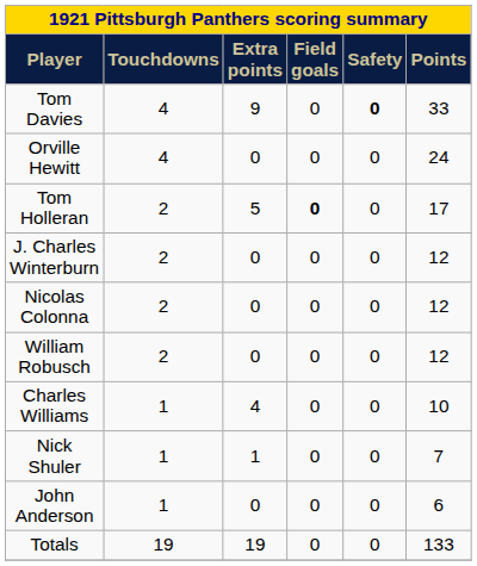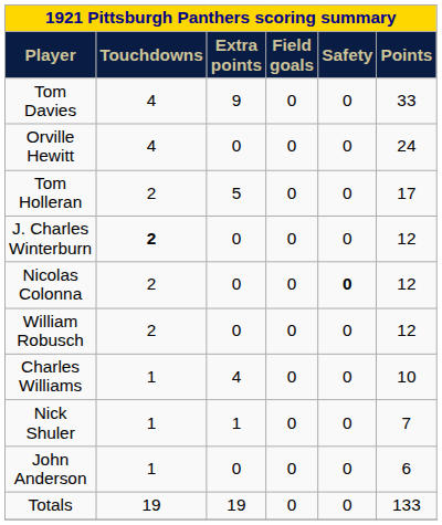Tom Davies | Safety: bold -> normal
Tom Holleran | Field goals: bold -> normal
J. Charles Winterburn | Touchdowns: normal -> bold
Nicolas Colonna | Safety: normal -> bold
